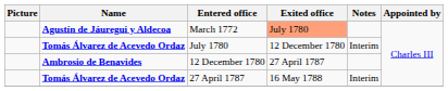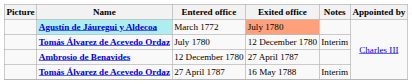March 1772 | Name: no background -> paleturquoise background
